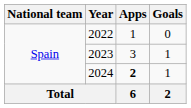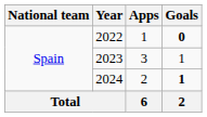2022 | Goals: normal -> bold
2024 | Apps: bold -> normal
2024 | Goals: normal -> bold
